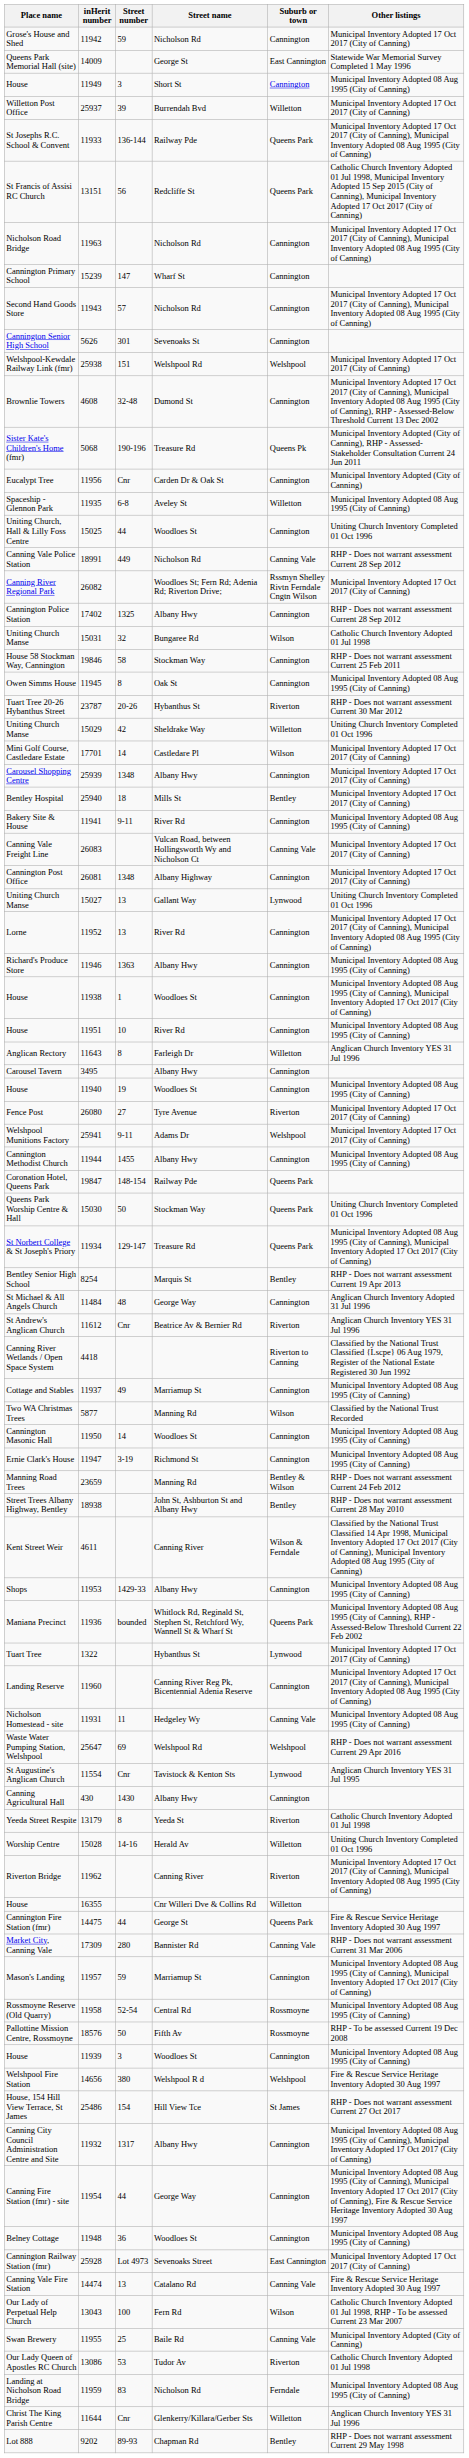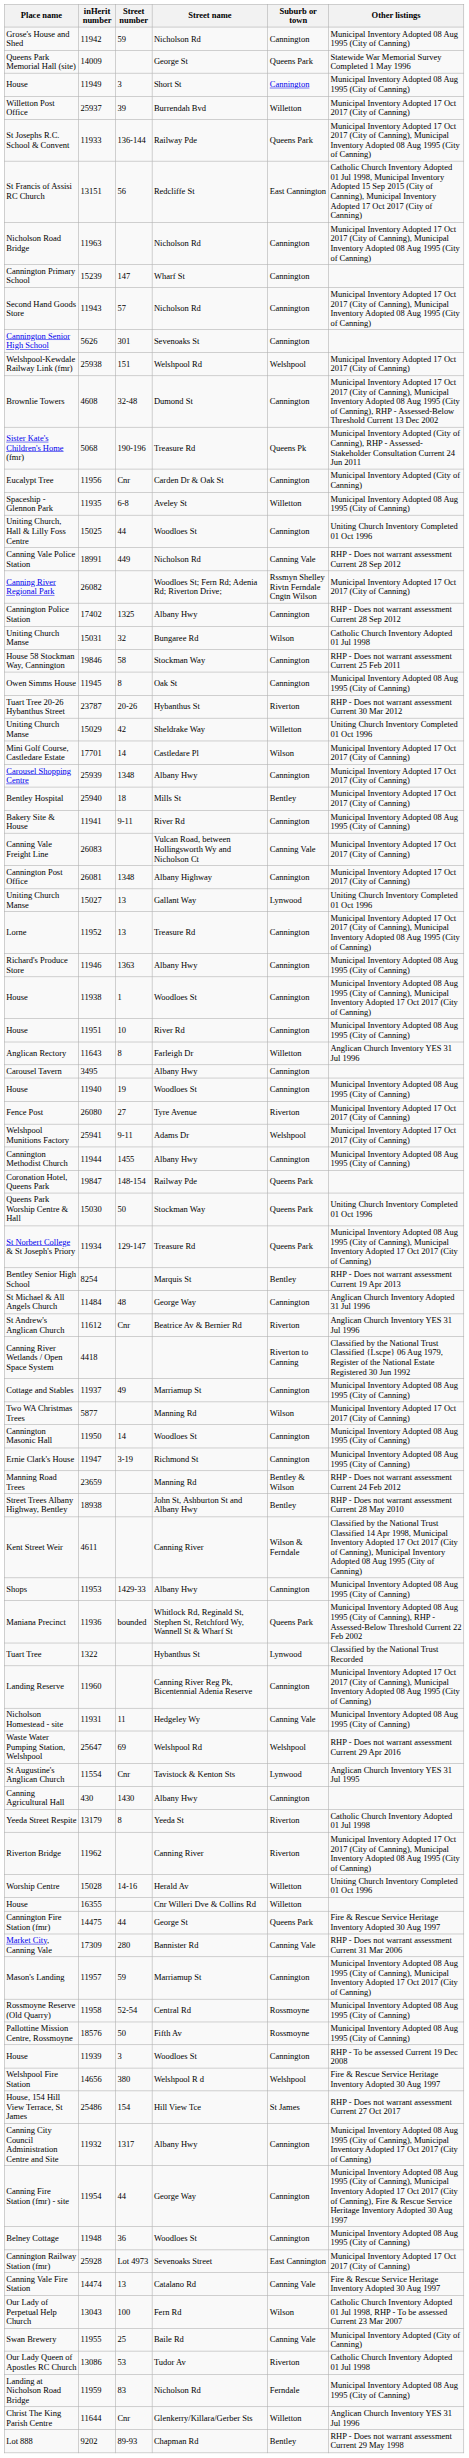Grose's House and Shed | Other listings: Municipal Inventory Adopted 17 Oct 2017 (City of Canning) -> Municipal Inventory Adopted 08 Aug 1995 (City of Canning)
Queens Park Memorial Hall (site) | Suburb or town: East Cannington -> Queens Park
St Francis of Assisi RC Church | Suburb or town: Queens Park -> East Cannington
Lorne | Street name: River Rd -> Treasure Rd
Two WA Christmas Trees | Other listings: Classified by the National Trust Recorded -> Municipal Inventory Adopted 17 Oct 2017 (City of Canning)
Tuart Tree | Other listings: Municipal Inventory Adopted 17 Oct 2017 (City of Canning) -> Classified by the National Trust Recorded
rows swapped: Riverton Bridge <-> Worship Centre
Pallottine Mission Centre, Rossmoyne | Other listings: RHP - To be assessed Current 19 Dec 2008 -> Municipal Inventory Adopted 08 Aug 1995 (City of Canning)
House / 11939 | Other listings: Municipal Inventory Adopted 08 Aug 1995 (City of Canning) -> RHP - To be assessed Current 19 Dec 2008
